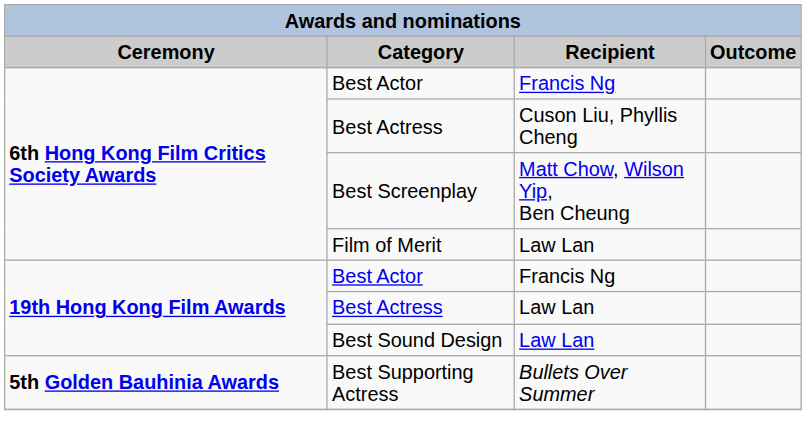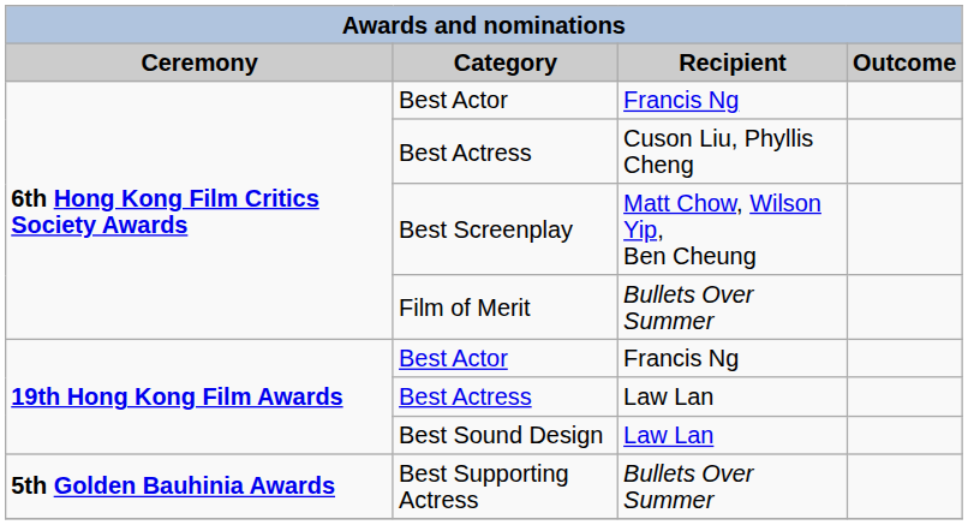Film of Merit | Recipient: Law Lan -> Bullets Over Summer
